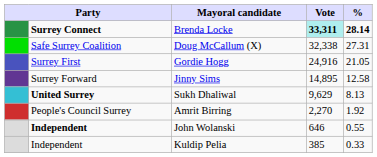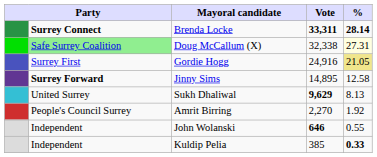Brenda Locke | Vote: paleturquoise background -> no background
Doug McCallum (X) | column 2: no background -> lightgreen background
Doug McCallum (X) | %: no background -> lightyellow background
Gordie Hogg | %: no background -> khaki background
Jinny Sims | column 2: normal -> bold
Sukh Dhaliwal | column 2: bold -> normal
Sukh Dhaliwal | Vote: normal -> bold
John Wolanski | column 2: bold -> normal
John Wolanski | Vote: normal -> bold
Kuldip Pelia | %: normal -> bold
